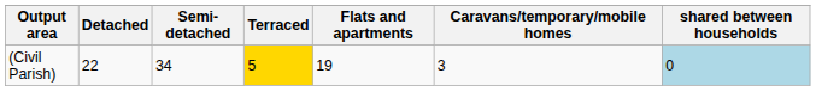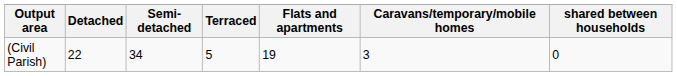(Civil Parish) | Terraced: gold background -> no background
(Civil Parish) | shared between households: lightblue background -> no background
